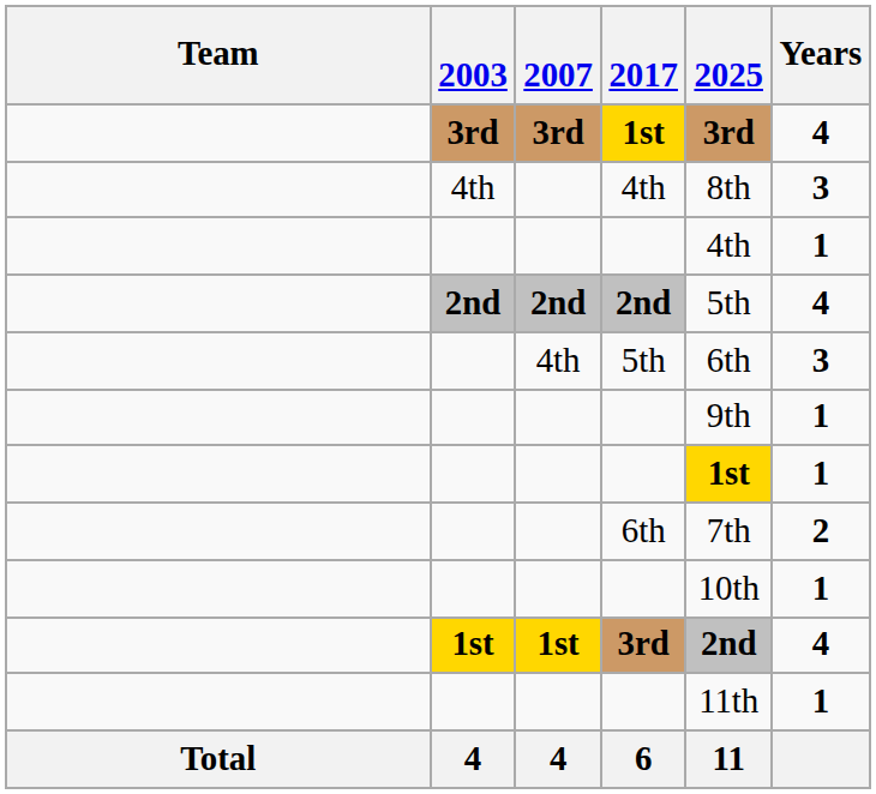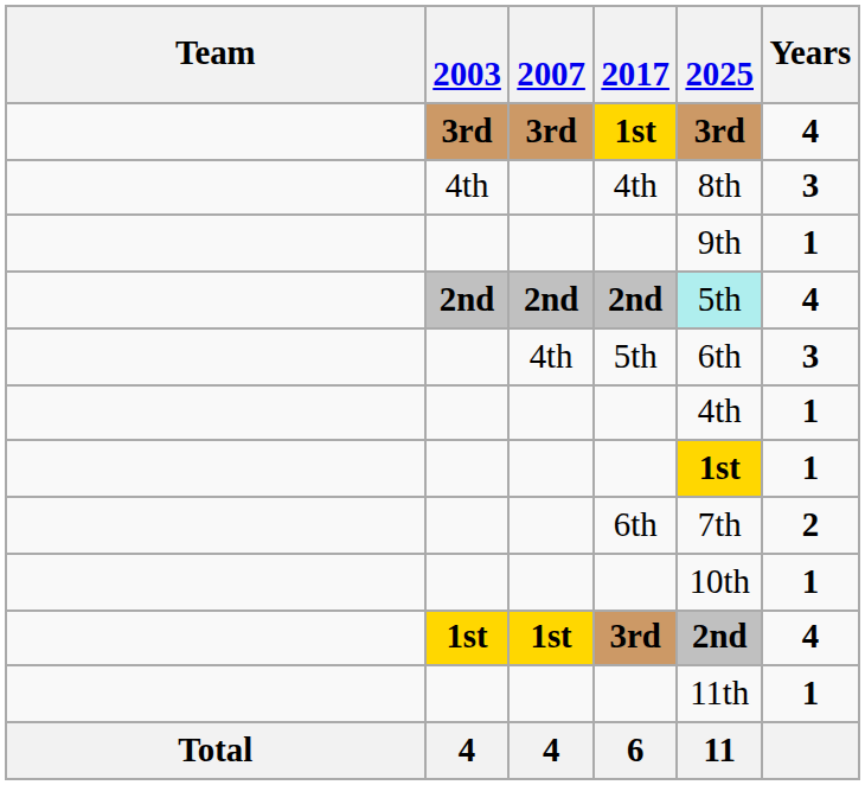row 4 | 2025: 4th -> 9th
row 5 | 2025: no background -> paleturquoise background
row 7 | 2025: 9th -> 4th
